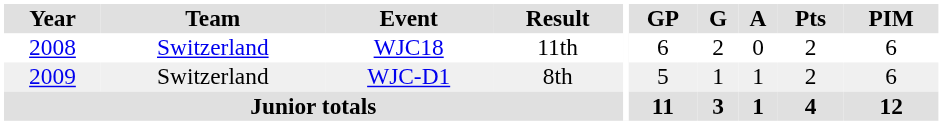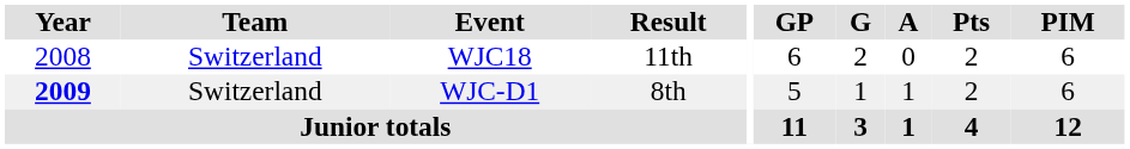WJC-D1 | Year: normal -> bold
